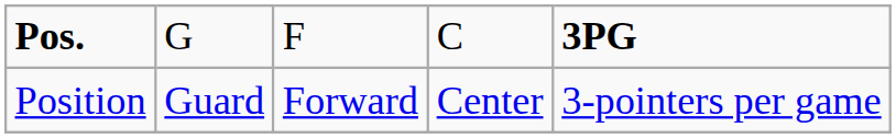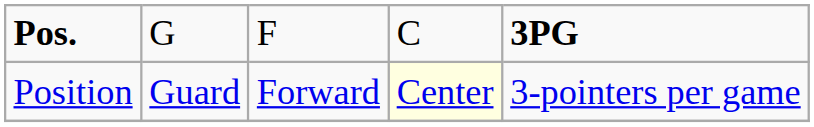Position | column 4: no background -> lightyellow background
